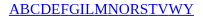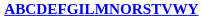row 1 | column 1: normal -> bold
